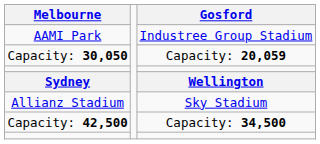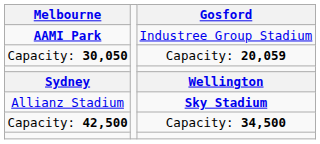AAMI Park | Melbourne: normal -> bold
Allianz Stadium | Gosford: normal -> bold
